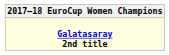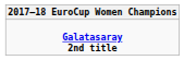row 2 | column 1: lightyellow background -> no background
